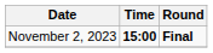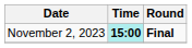November 2, 2023 | Time: no background -> paleturquoise background
